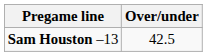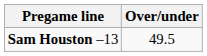Sam Houston –13 | Over/under: 42.5 -> 49.5
